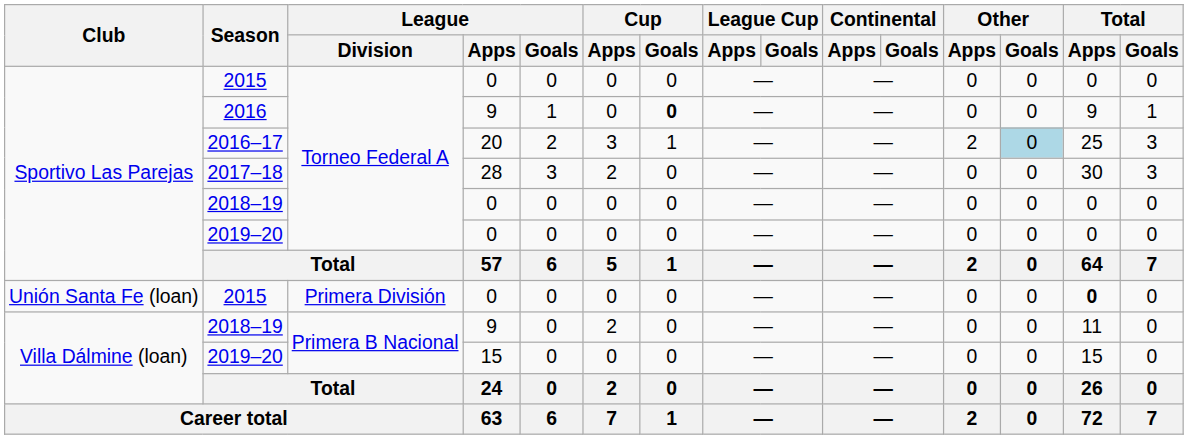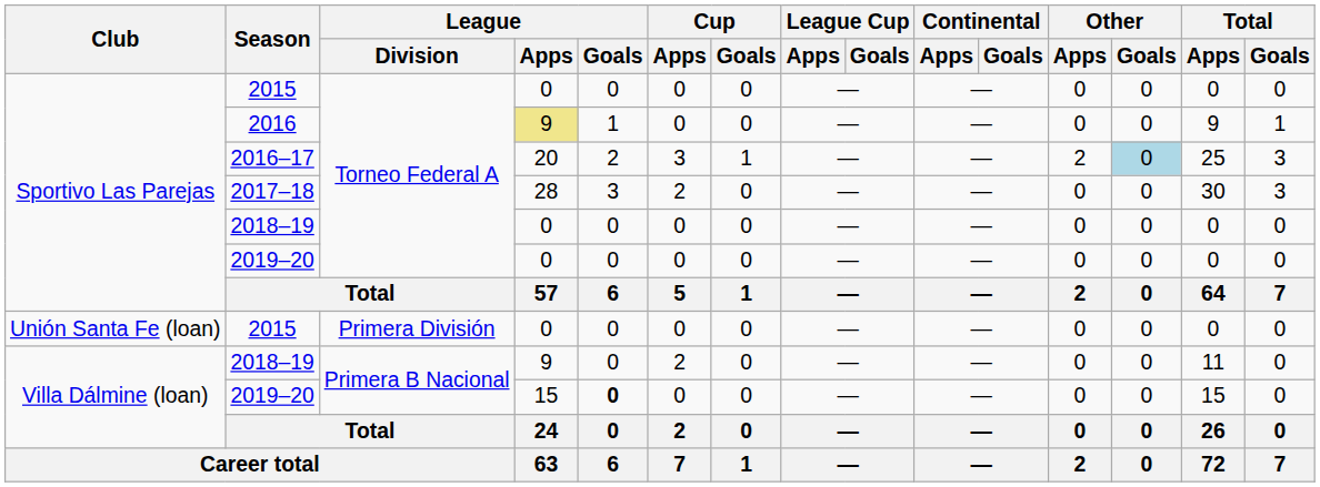2016 | League / Apps: no background -> khaki background
2016 | Cup / Goals: bold -> normal
Unión Santa Fe (loan) / 2015 | Total / Apps: bold -> normal
Villa Dálmine (loan) / 2019–20 | League / Goals: normal -> bold
